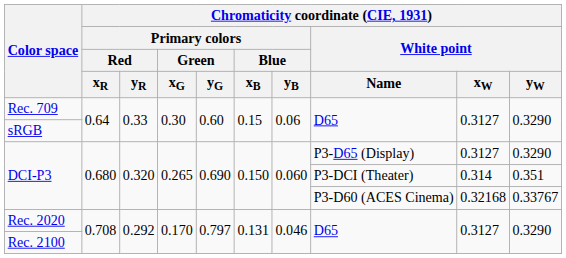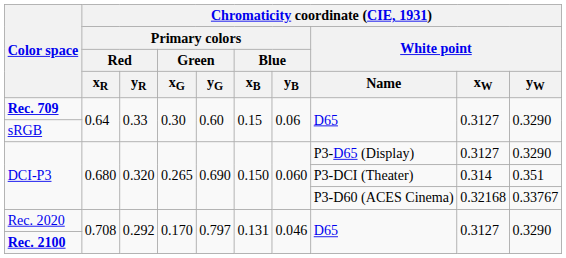Rec. 709 | Color space: normal -> bold
Rec. 2100 | Color space: normal -> bold
